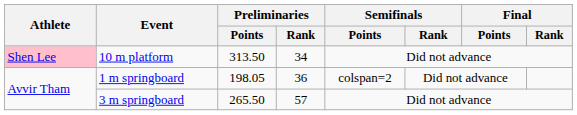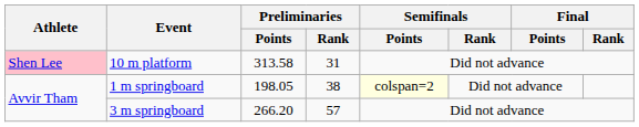10 m platform | Preliminaries / Points: 313.50 -> 313.58
10 m platform | Preliminaries / Rank: 34 -> 31
1 m springboard | Preliminaries / Rank: 36 -> 38
1 m springboard | Semifinals / Points: no background -> lightyellow background
3 m springboard | Preliminaries / Points: 265.50 -> 266.20
